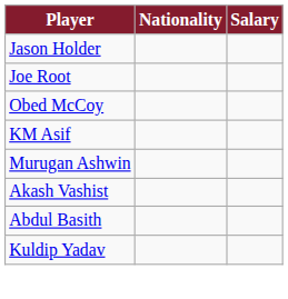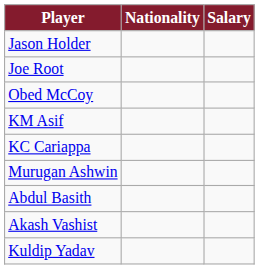+ row: KC Cariappa
rows swapped: Abdul Basith <-> Akash Vashist
